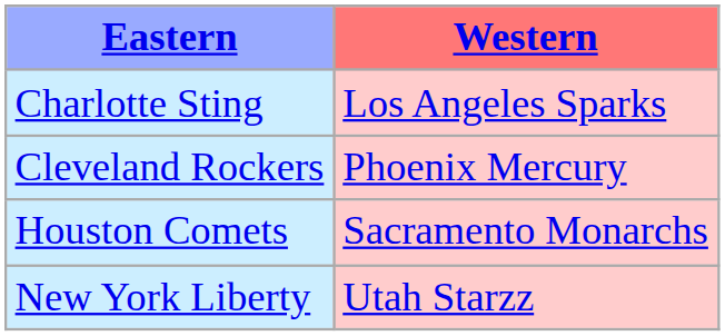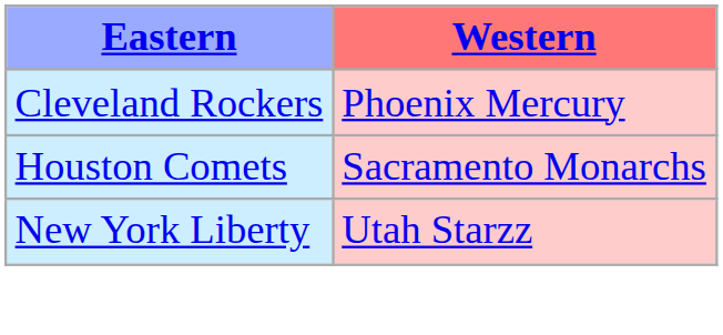- row: Charlotte Sting | Los Angeles Sparks
